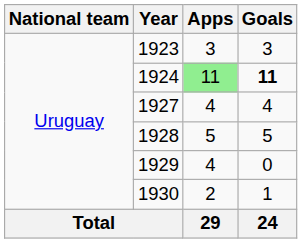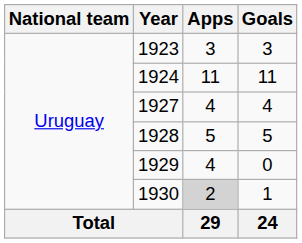1924 | Apps: lightgreen background -> no background
1924 | Goals: bold -> normal
1930 | Apps: no background -> lightgrey background
